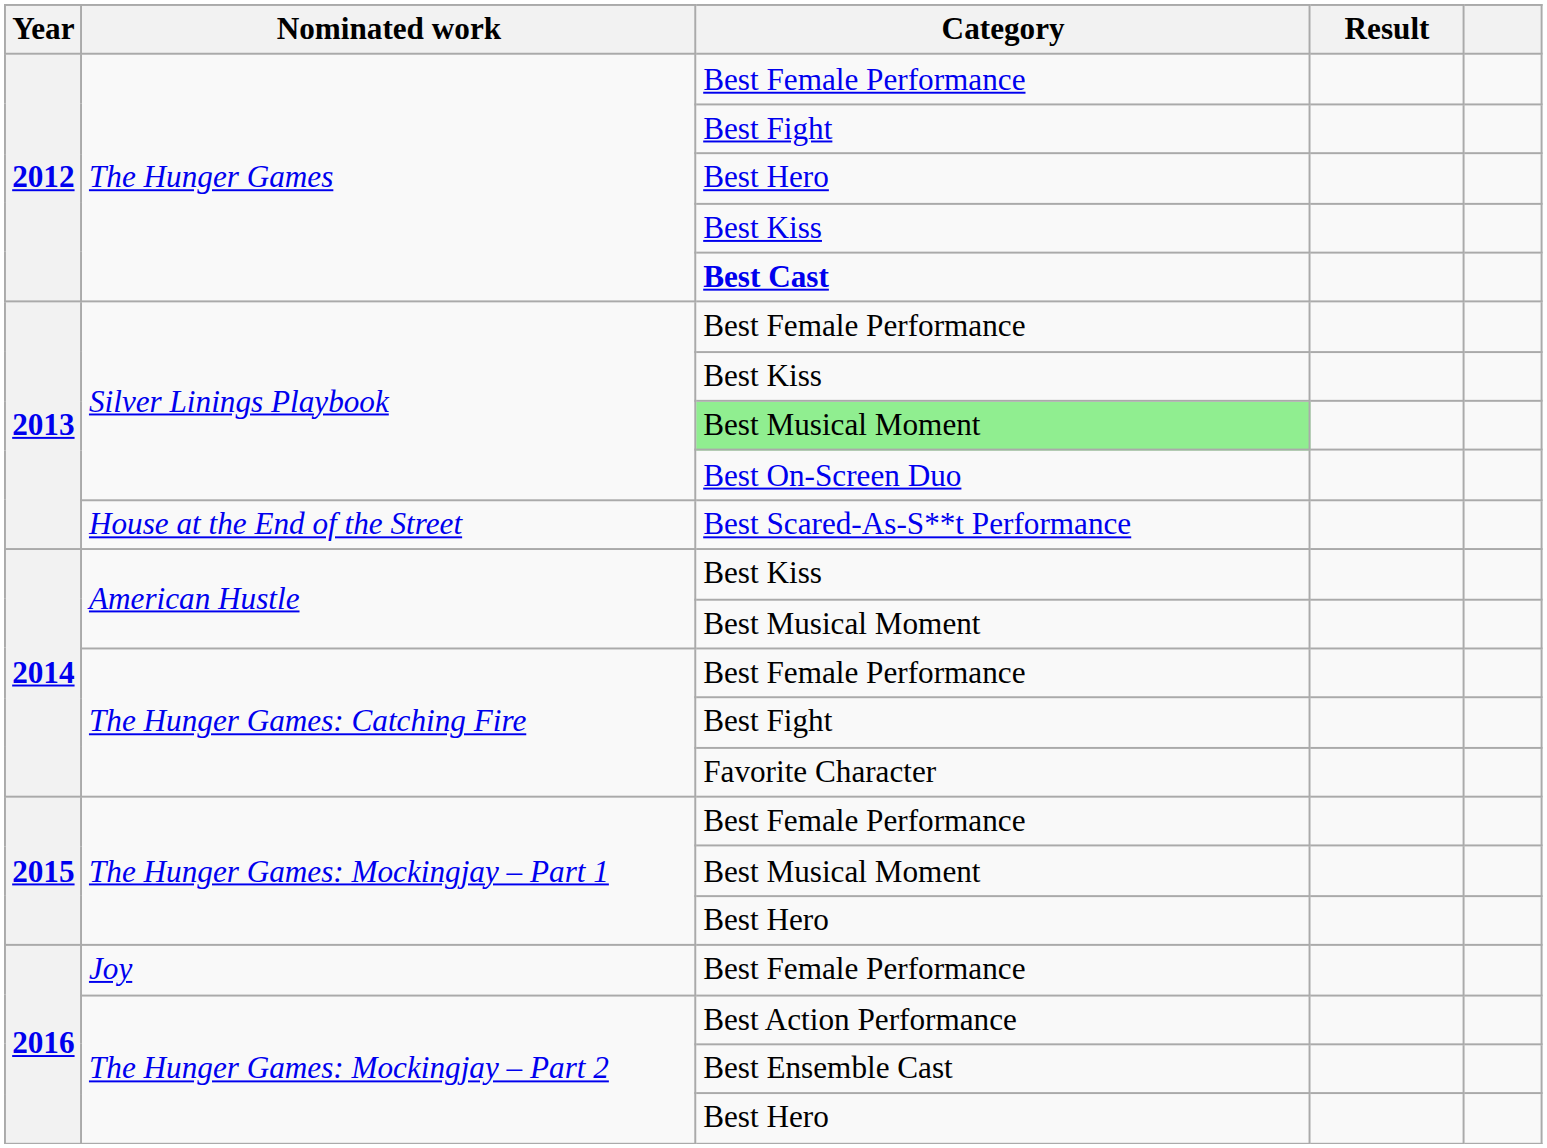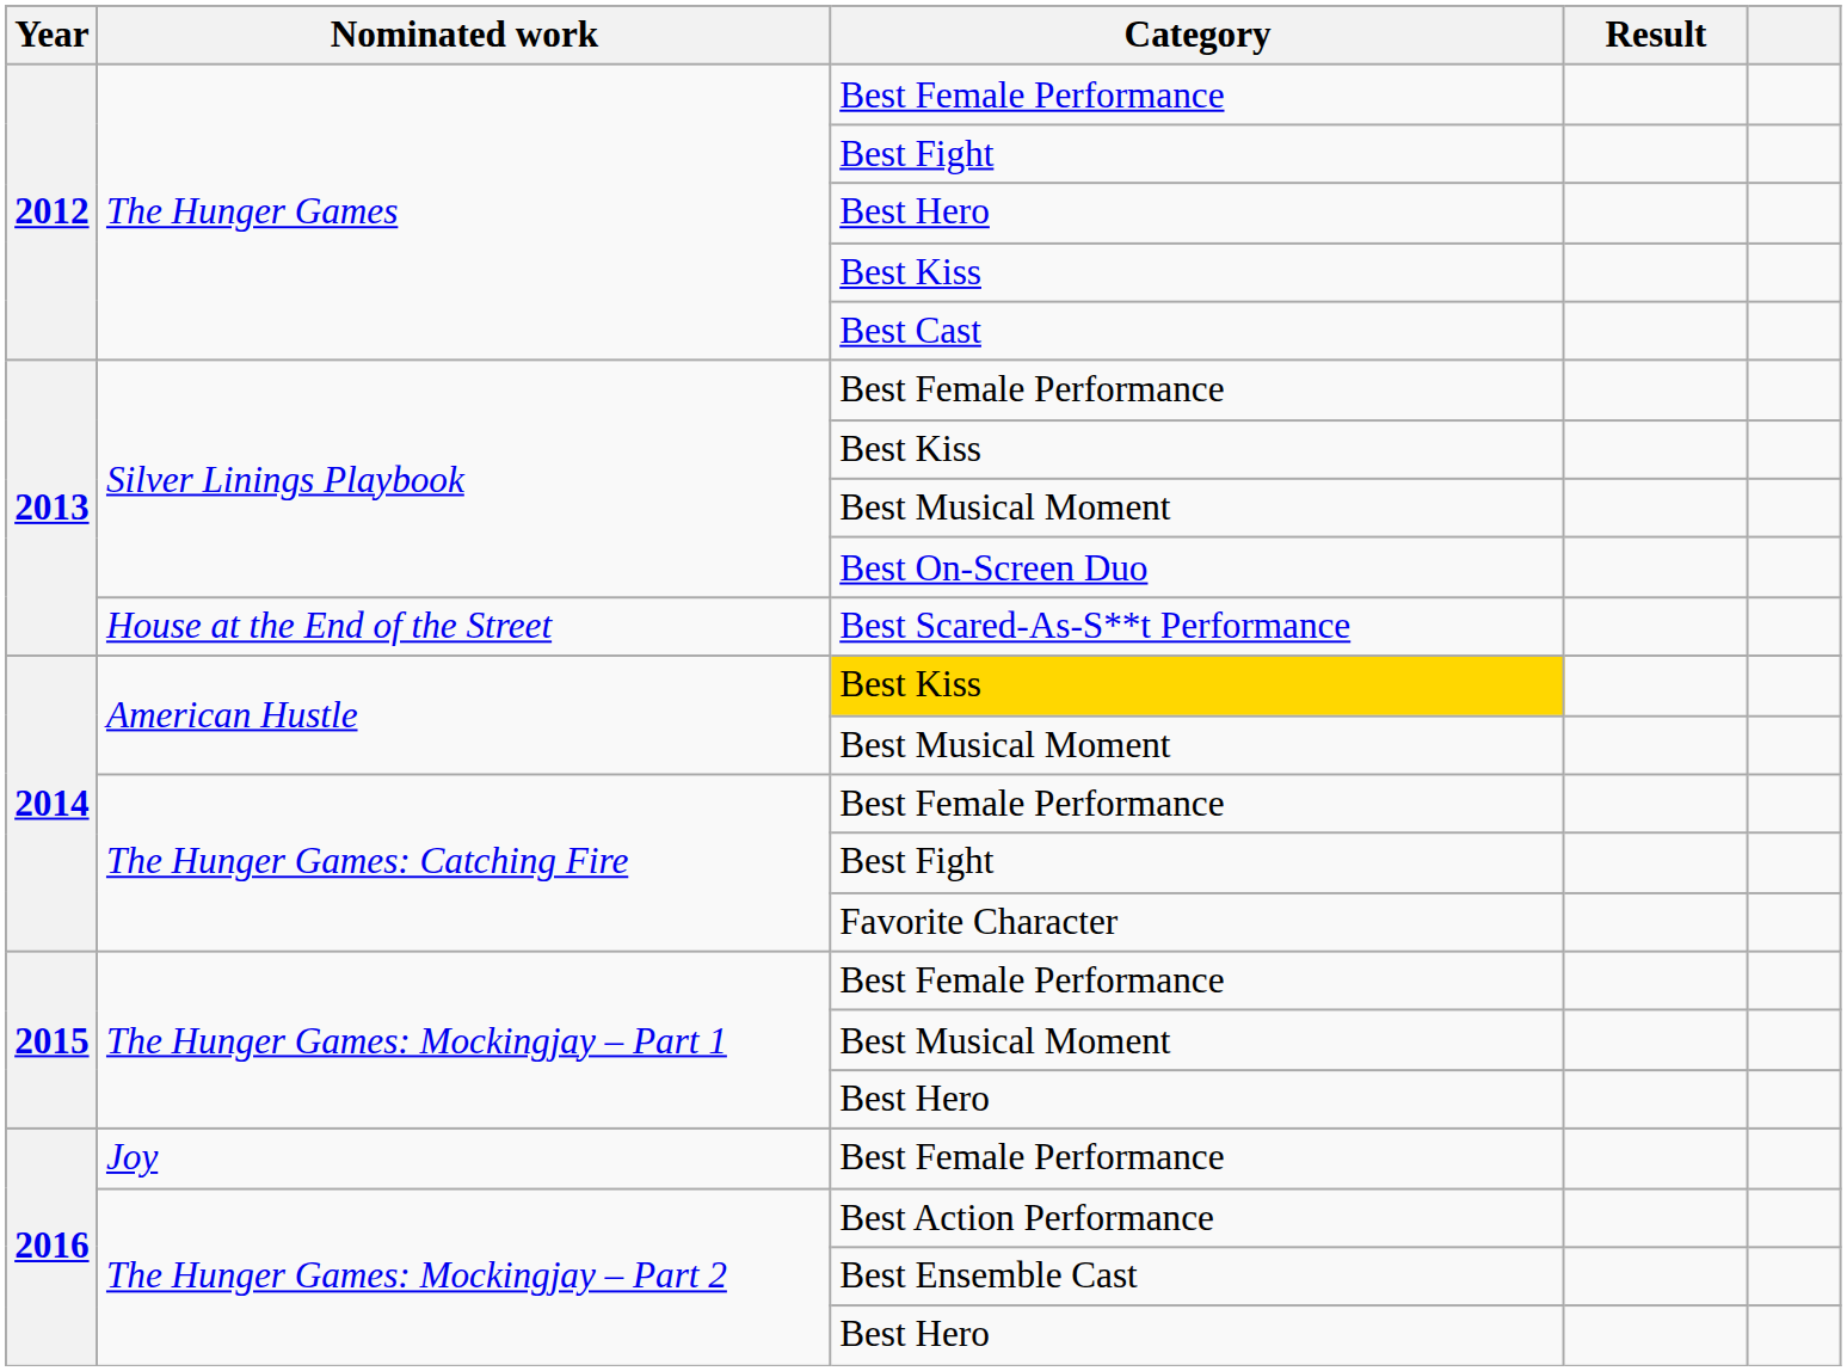Best Cast | Category: bold -> normal
Silver Linings Playbook / Best Musical Moment | Category: lightgreen background -> no background
American Hustle / Best Kiss | Category: no background -> gold background
